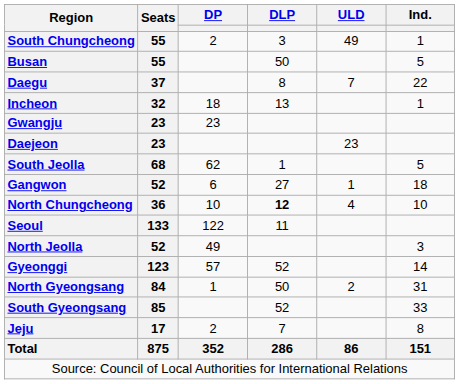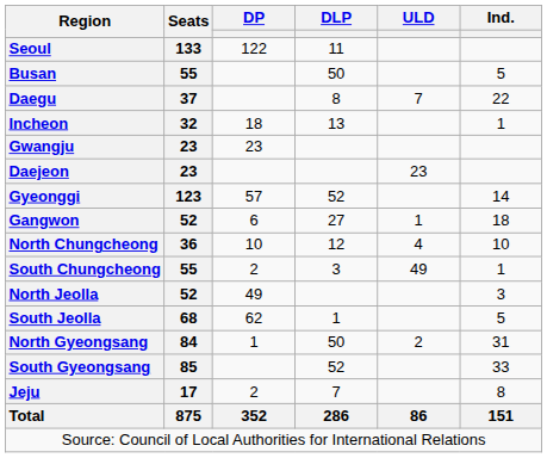rows swapped: Seoul <-> South Chungcheong
rows swapped: Gyeonggi <-> South Jeolla
North Chungcheong | DLP: bold -> normal
